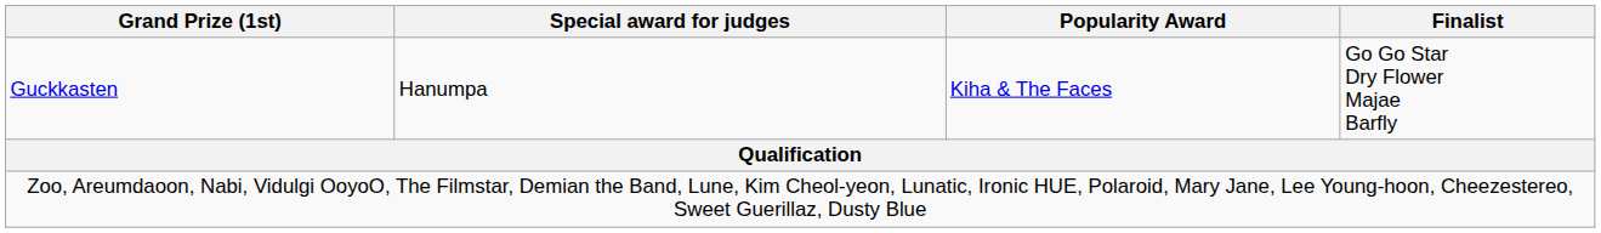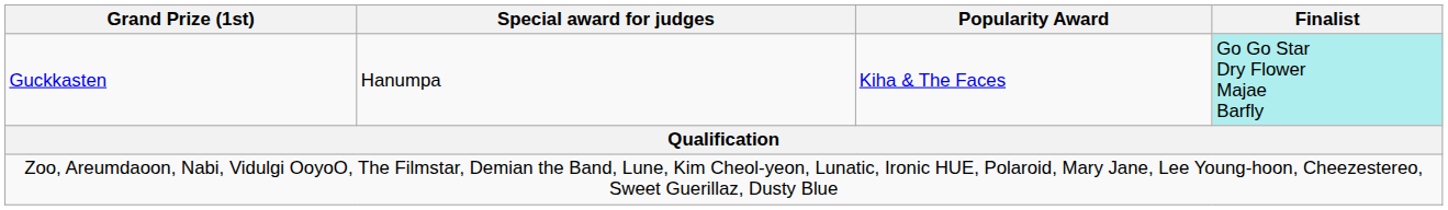Guckkasten | Finalist: no background -> paleturquoise background
